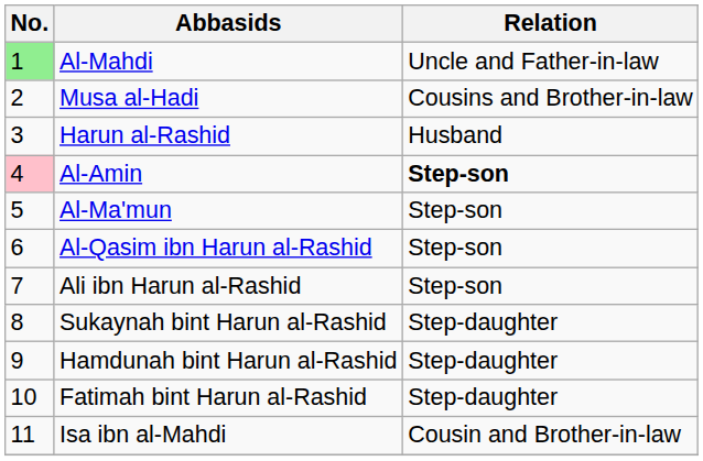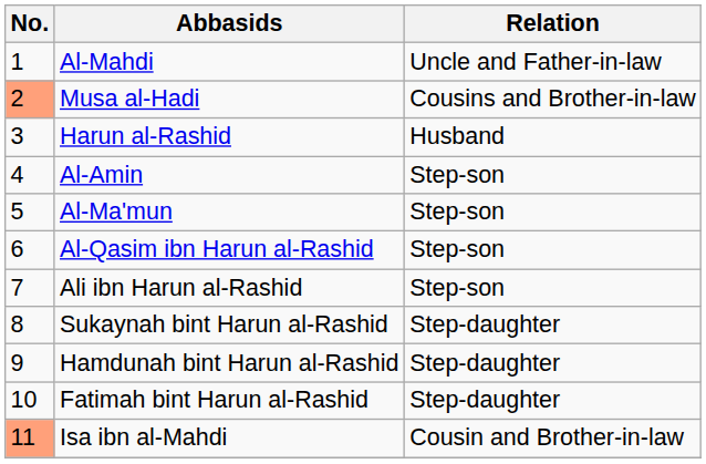Al-Mahdi | No.: lightgreen background -> no background
Musa al-Hadi | No.: no background -> lightsalmon background
Al-Amin | No.: pink background -> no background
Al-Amin | Relation: bold -> normal
Isa ibn al-Mahdi | No.: no background -> lightsalmon background
